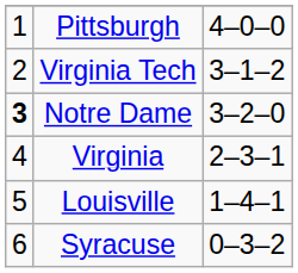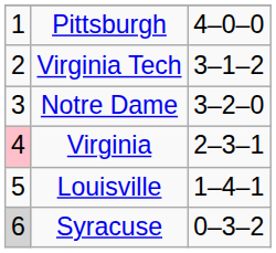Notre Dame | column 1: bold -> normal
Virginia | column 1: no background -> pink background
Syracuse | column 1: no background -> lightgrey background
